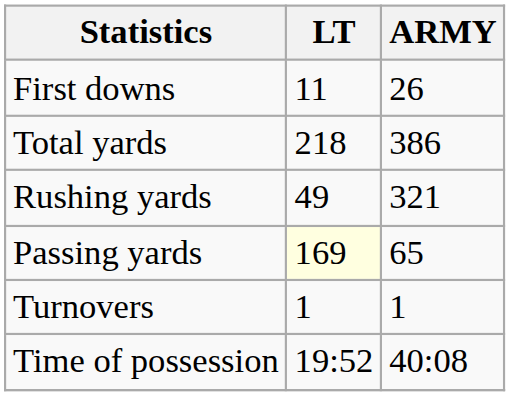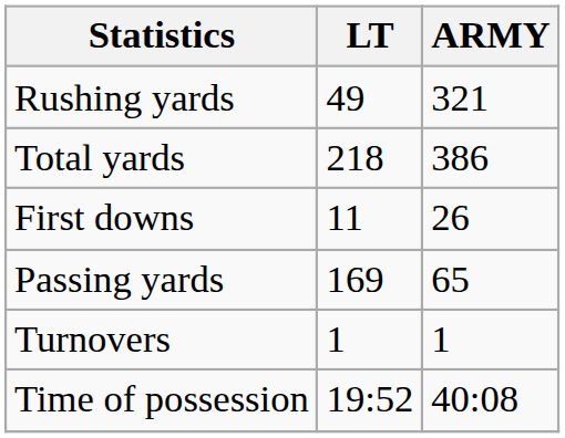rows swapped: First downs <-> Rushing yards
Passing yards | LT: lightyellow background -> no background
